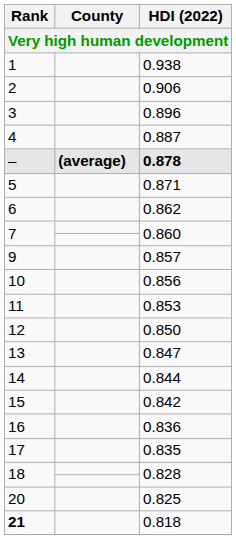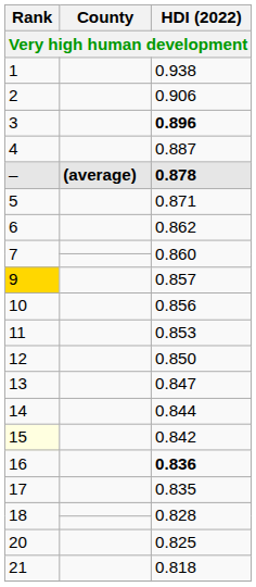3 | HDI (2022): normal -> bold
9 | Rank: no background -> gold background
15 | Rank: no background -> lightyellow background
16 | HDI (2022): normal -> bold
21 | Rank: bold -> normal
